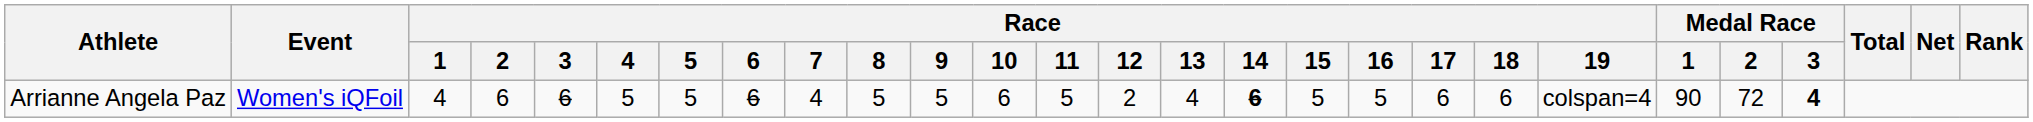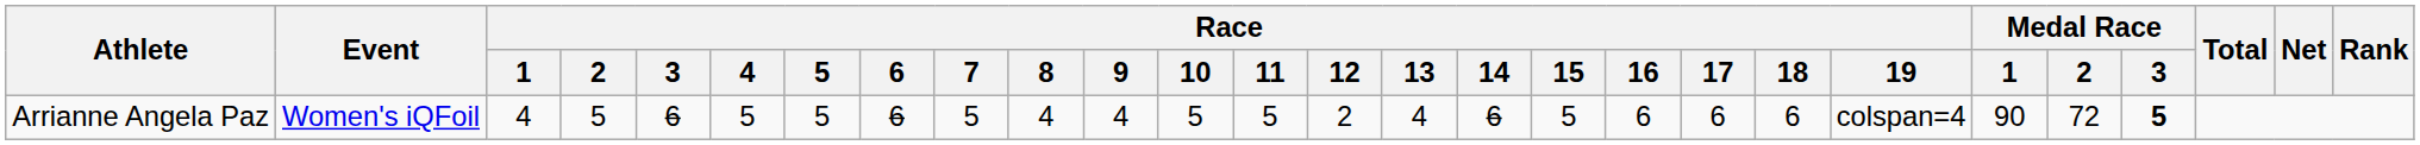Arrianne Angela Paz | Race / 2: 6 -> 5
Arrianne Angela Paz | Race / 7: 4 -> 5
Arrianne Angela Paz | Race / 8: 5 -> 4
Arrianne Angela Paz | Race / 9: 5 -> 4
Arrianne Angela Paz | Race / 10: 6 -> 5
Arrianne Angela Paz | Race / 14: bold -> normal
Arrianne Angela Paz | Race / 16: 5 -> 6
Arrianne Angela Paz | Medal Race / 3: 4 -> 5
